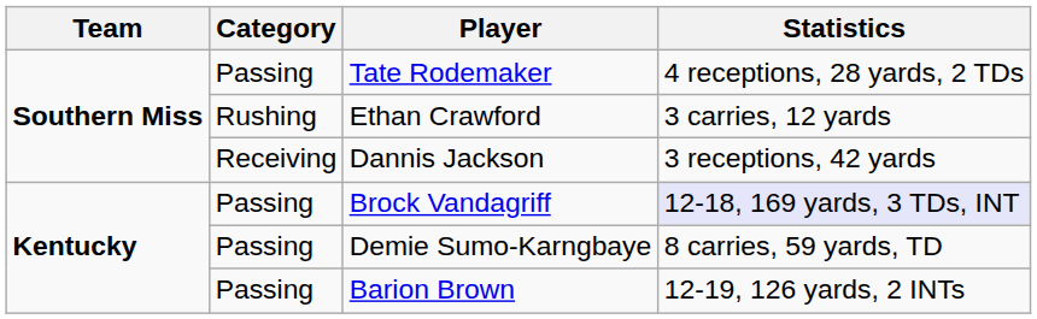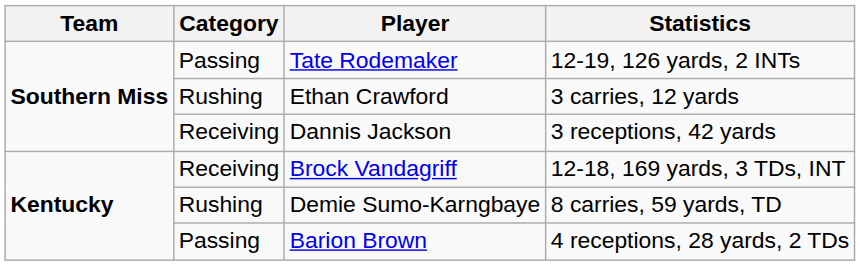Tate Rodemaker | Statistics: 4 receptions, 28 yards, 2 TDs -> 12-19, 126 yards, 2 INTs
Brock Vandagriff | Category: Passing -> Receiving
Brock Vandagriff | Statistics: lavender background -> no background
Demie Sumo-Karngbaye | Category: Passing -> Rushing
Barion Brown | Statistics: 12-19, 126 yards, 2 INTs -> 4 receptions, 28 yards, 2 TDs
